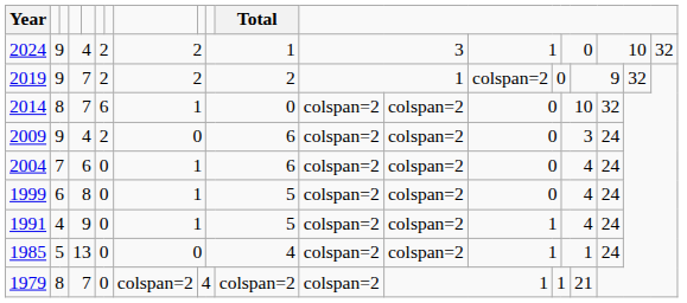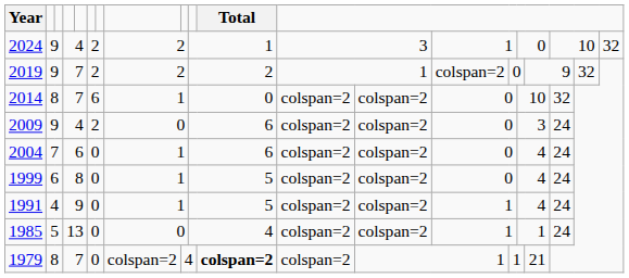1979 | Total: normal -> bold
